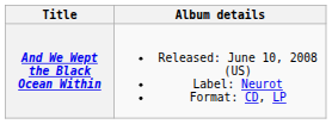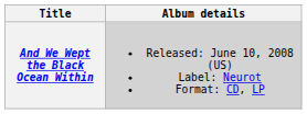And We Wept the Black Ocean Within | Album details: no background -> lightgrey background
